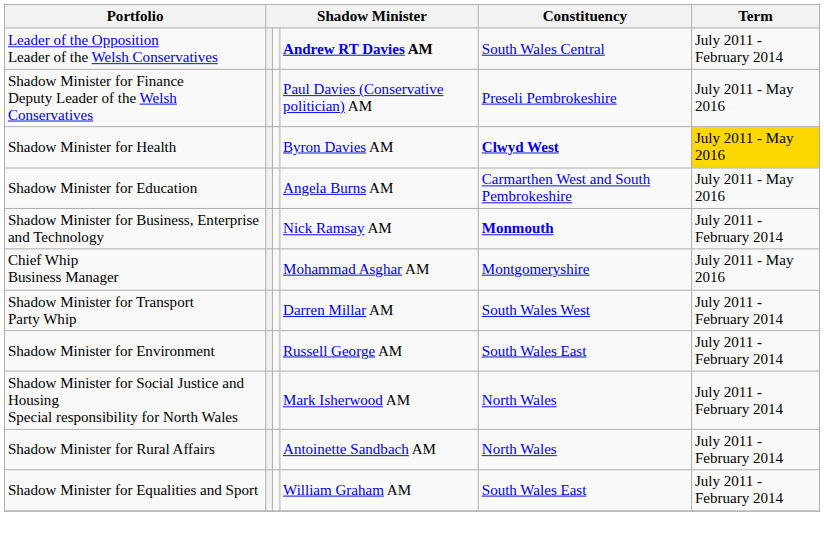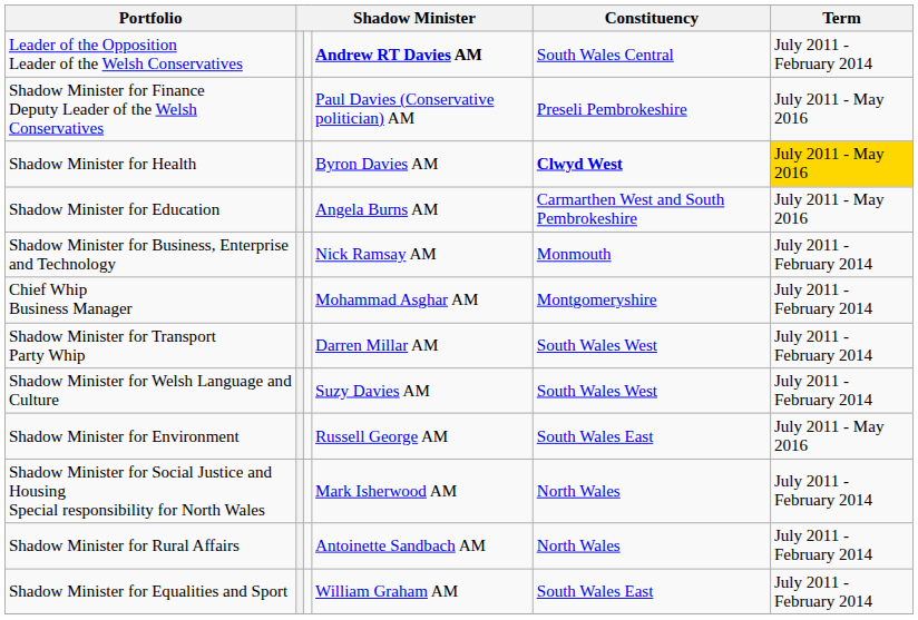Shadow Minister for Business, Enterprise and Technology | Constituency: bold -> normal
Chief Whip Business Manager | Term: July 2011 - May 2016 -> July 2011 - February 2014
+ row: Shadow Minister for Welsh Language and Culture | Suzy Davies AM | South Wales West | July 2011 - February 2014
Shadow Minister for Environment | Term: July 2011 - February 2014 -> July 2011 - May 2016
